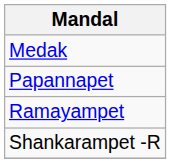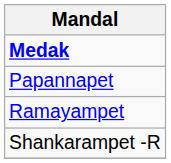row 2 | column 1: normal -> bold
